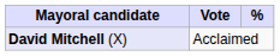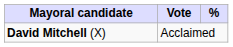David Mitchell (X) | Mayoral candidate: lavender background -> no background
